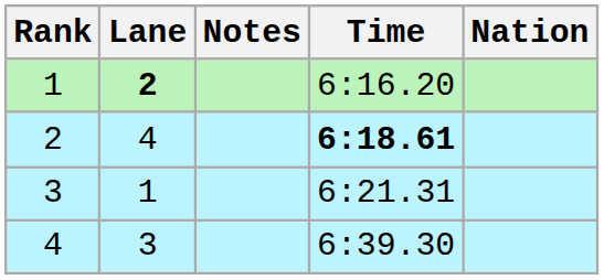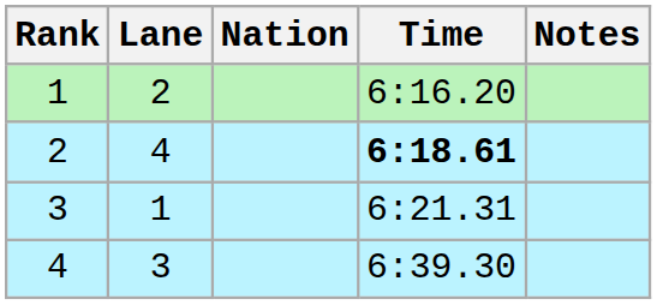columns swapped: Nation <-> Notes
row 2 | Lane: bold -> normal
